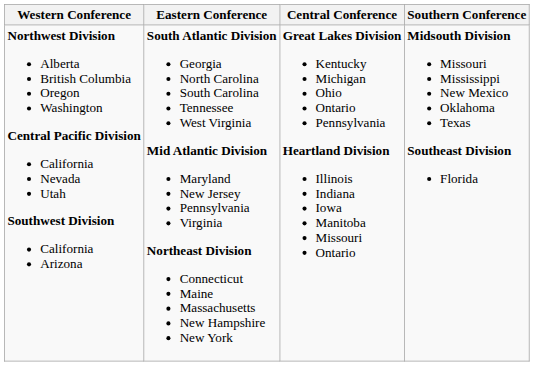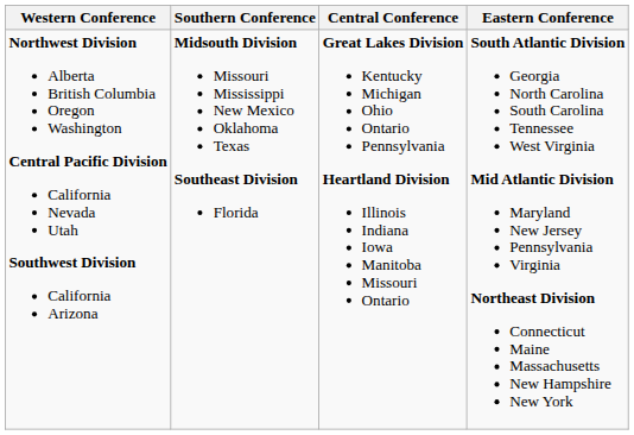columns swapped: Southern Conference <-> Eastern Conference
